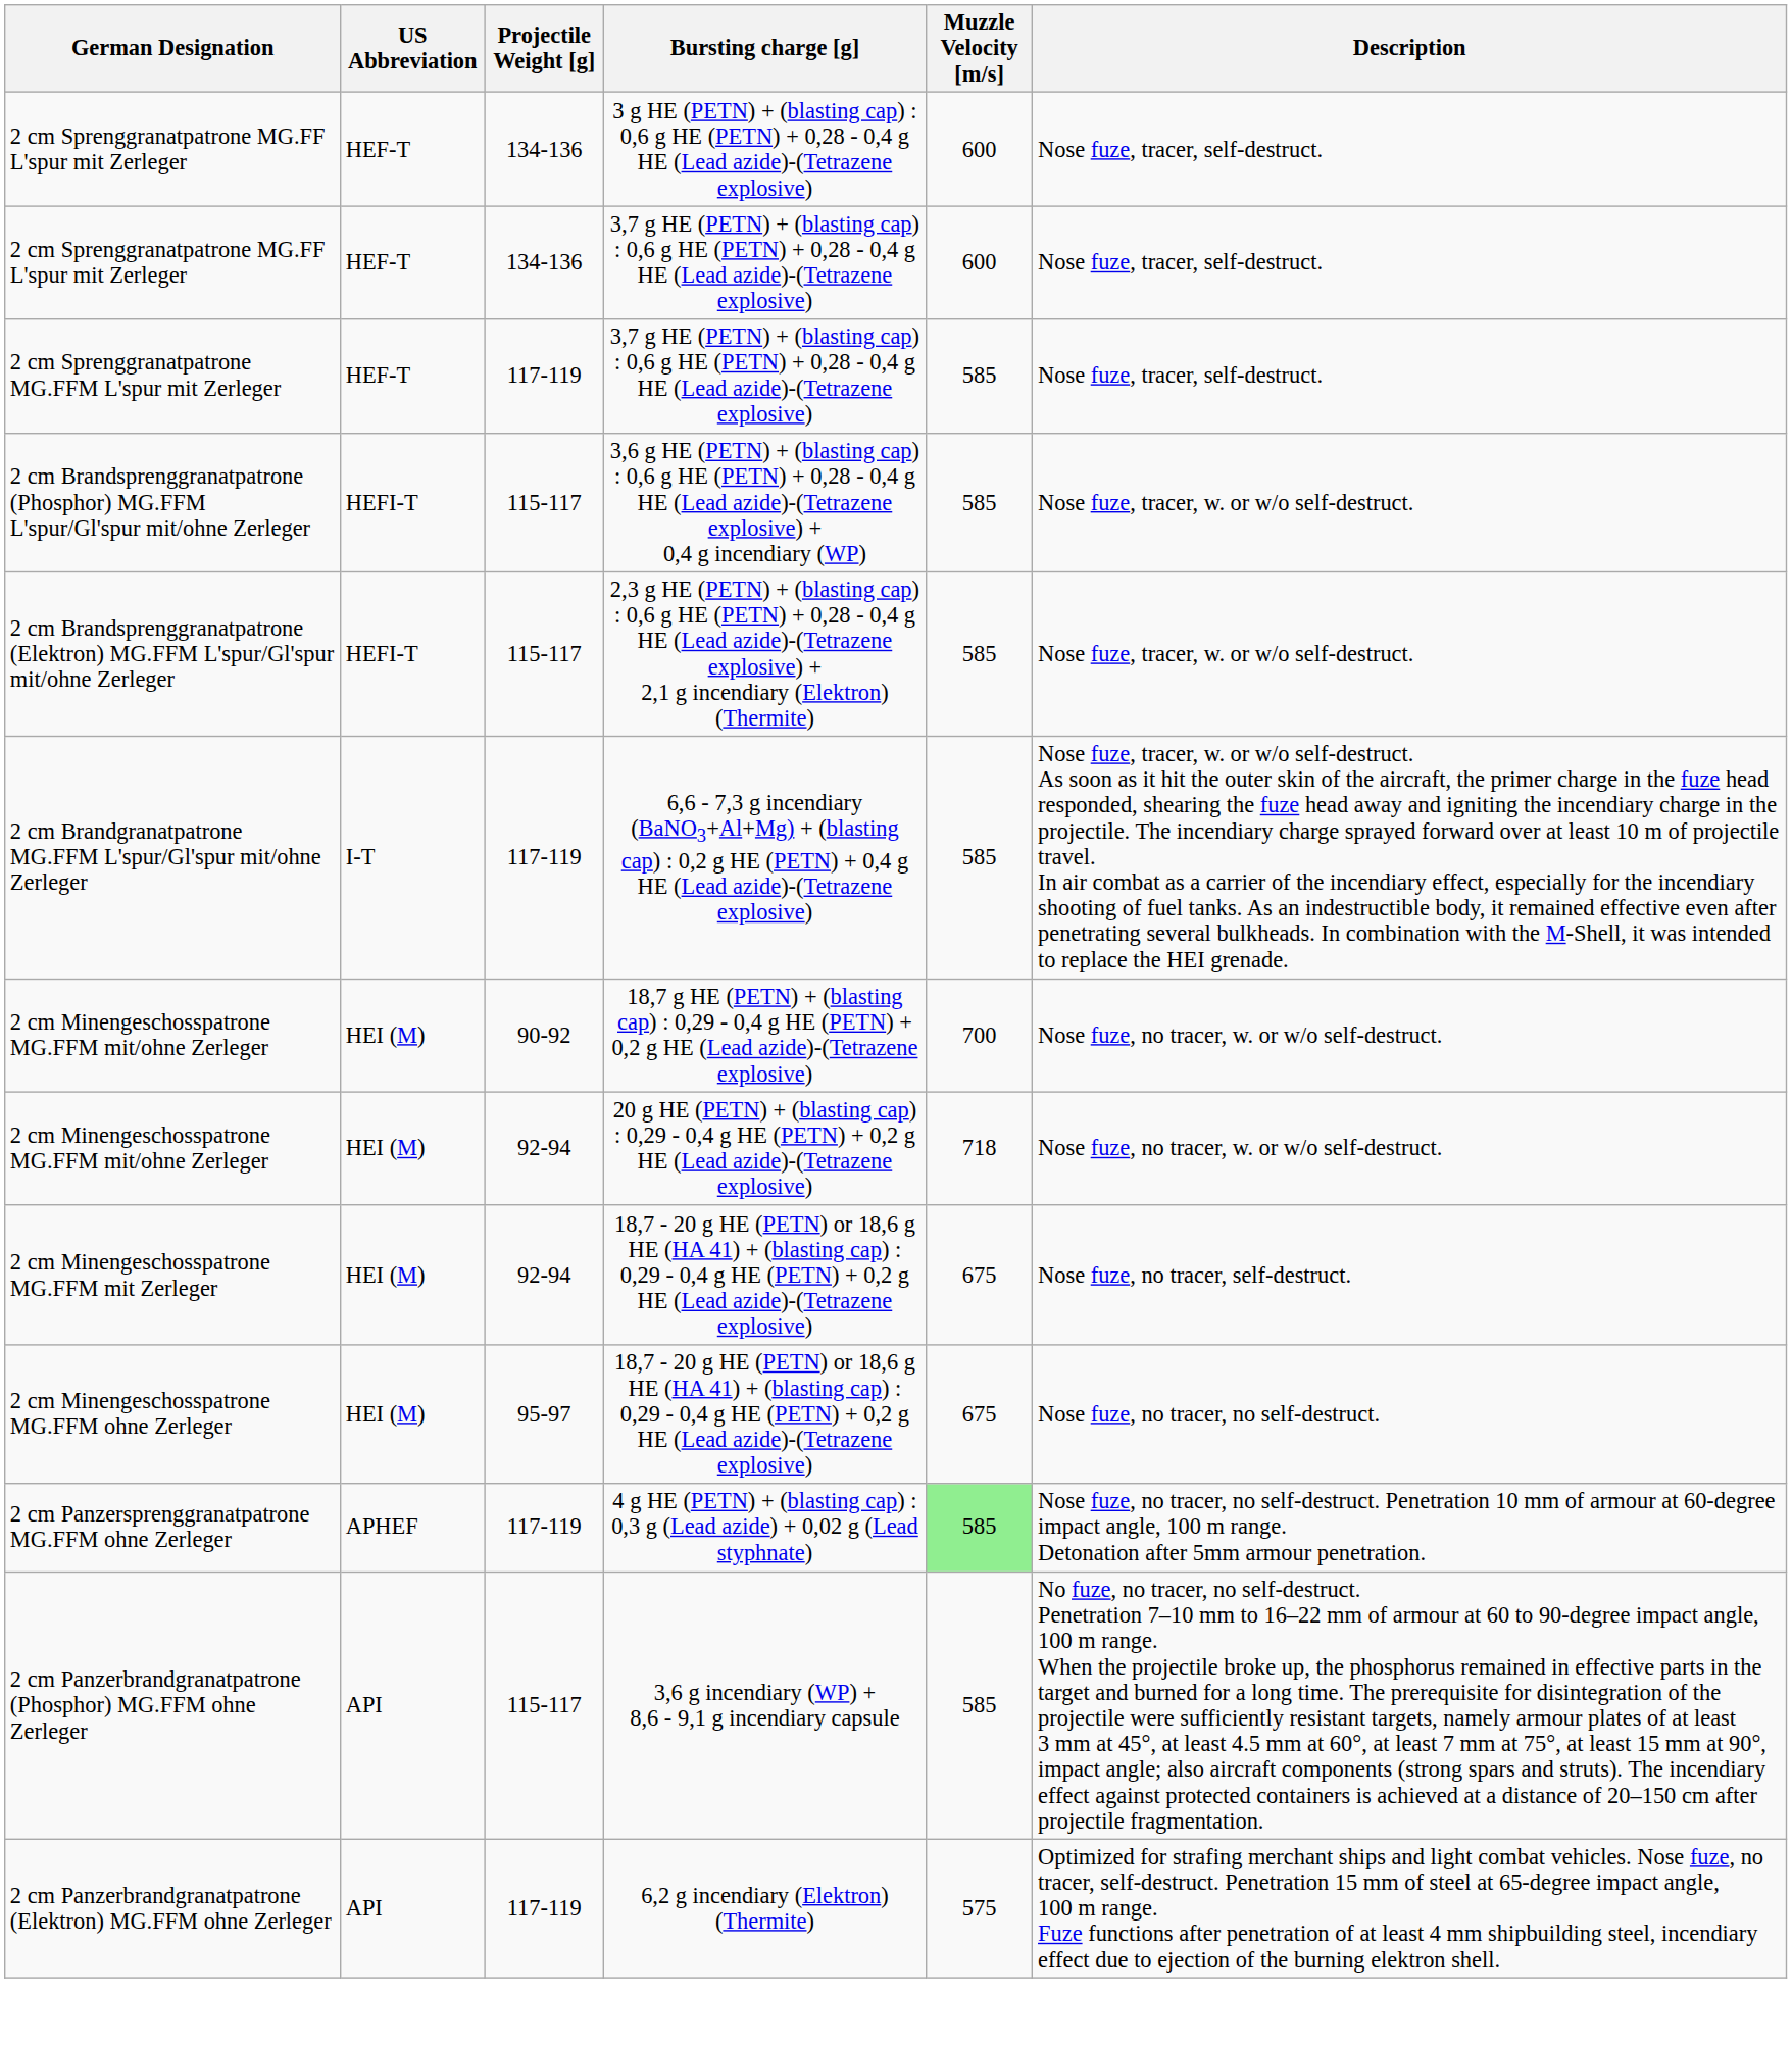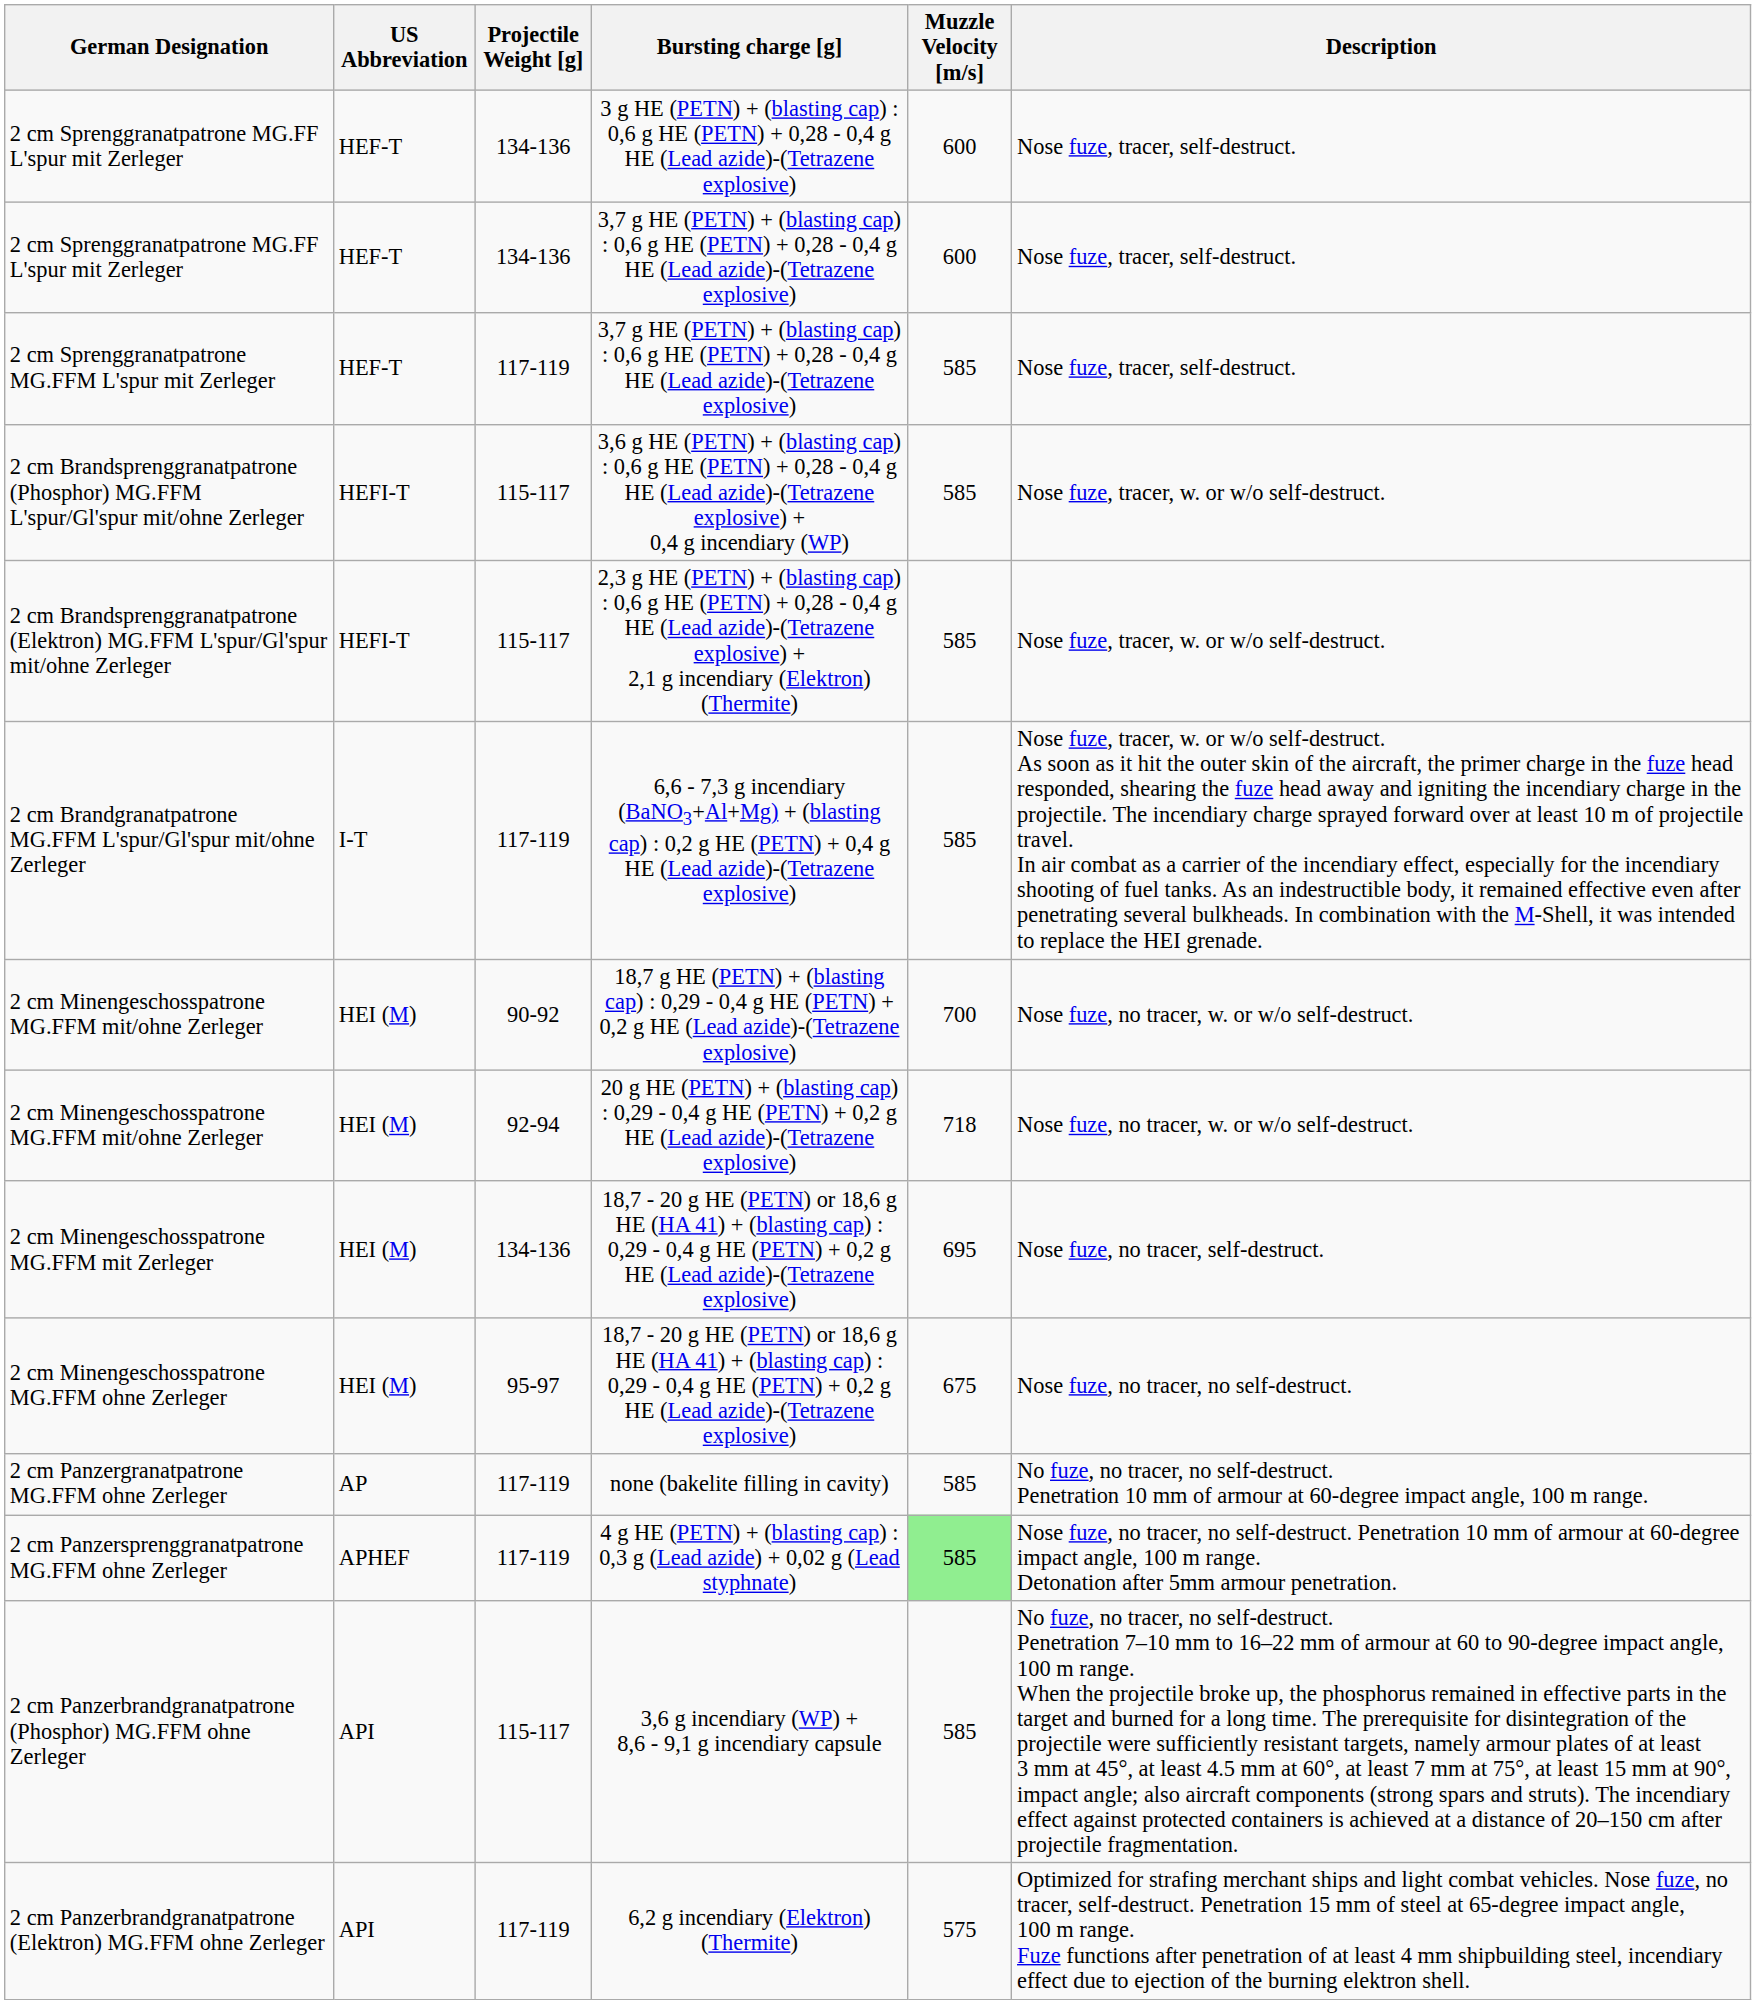2 cm Minengeschosspatrone MG.FFM mit Zerleger | Projectile Weight [g]: 92-94 -> 134-136
2 cm Minengeschosspatrone MG.FFM mit Zerleger | Muzzle Velocity [m/s]: 675 -> 695
+ row: 2 cm Panzergranatpatrone MG.FFM ohne Zerleger | AP | 117-119 | none (bakelite filling in cavity) | 585 | No fuze, no tracer, no self-destruct. Penetration 10 mm of armour at 60-degree impact angle, 100 m range.
